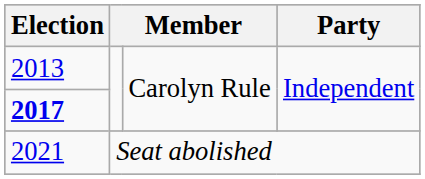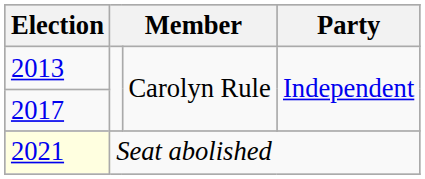2017 | Election: bold -> normal
2021 | Election: no background -> lightyellow background
